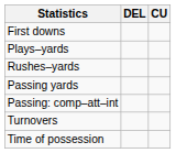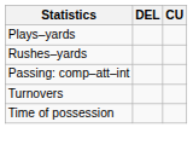- row: First downs
- row: Passing yards
